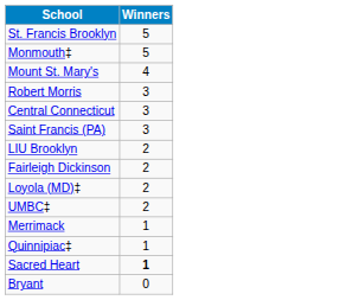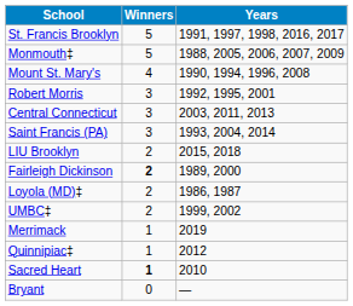+ column: Years | 1991, 1997, 1998, 2016, 2017 | 1988, 2005, 2006, 2007, 2009 | 1990, 1994, 1996, 2008 | 1992, 1995, 2001 | 2003, 2011, 2013 | 1993, 2004, 2014 | 2015, 2018 | 1989, 2000 | 1986, 1987 | 1999, 2002 | 2019 | 2012 | 2010 | —
Fairleigh Dickinson | Winners: normal -> bold
